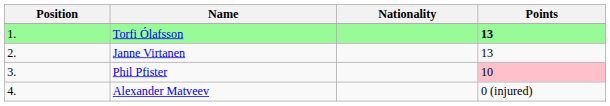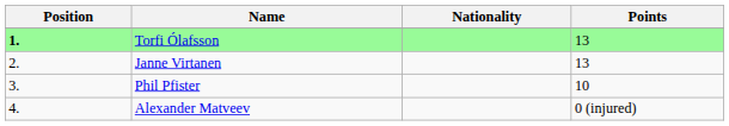Torfi Ólafsson | Position: normal -> bold
Torfi Ólafsson | Points: bold -> normal
Phil Pfister | Points: pink background -> no background
